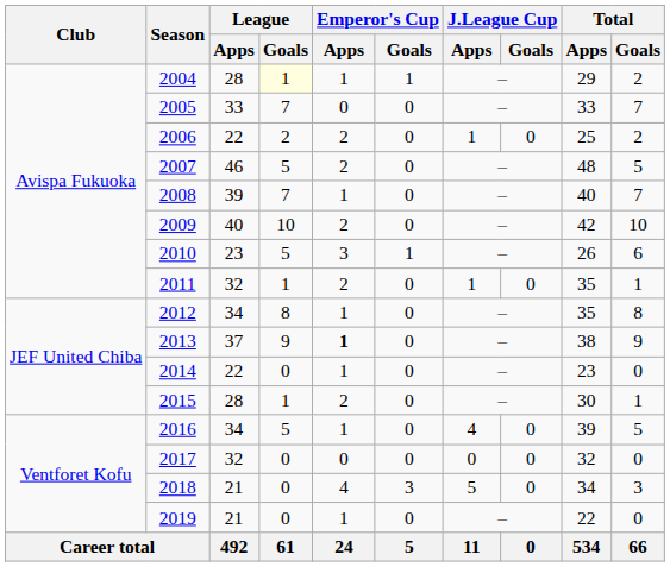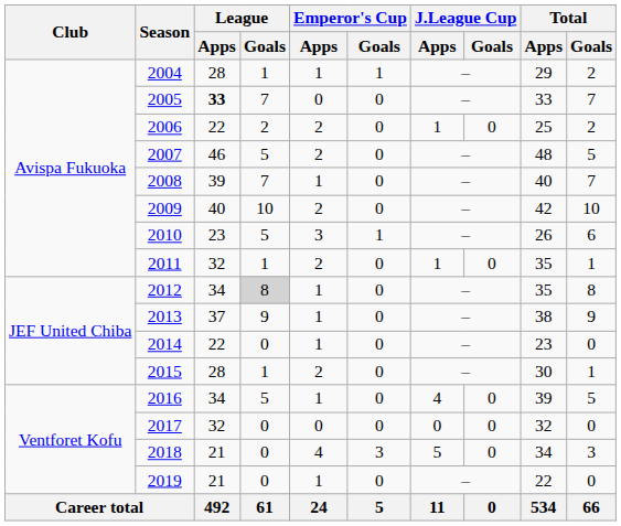2004 | League / Goals: lightyellow background -> no background
2005 | League / Apps: normal -> bold
2012 | League / Goals: no background -> lightgrey background
2013 | Emperor's Cup / Apps: bold -> normal
